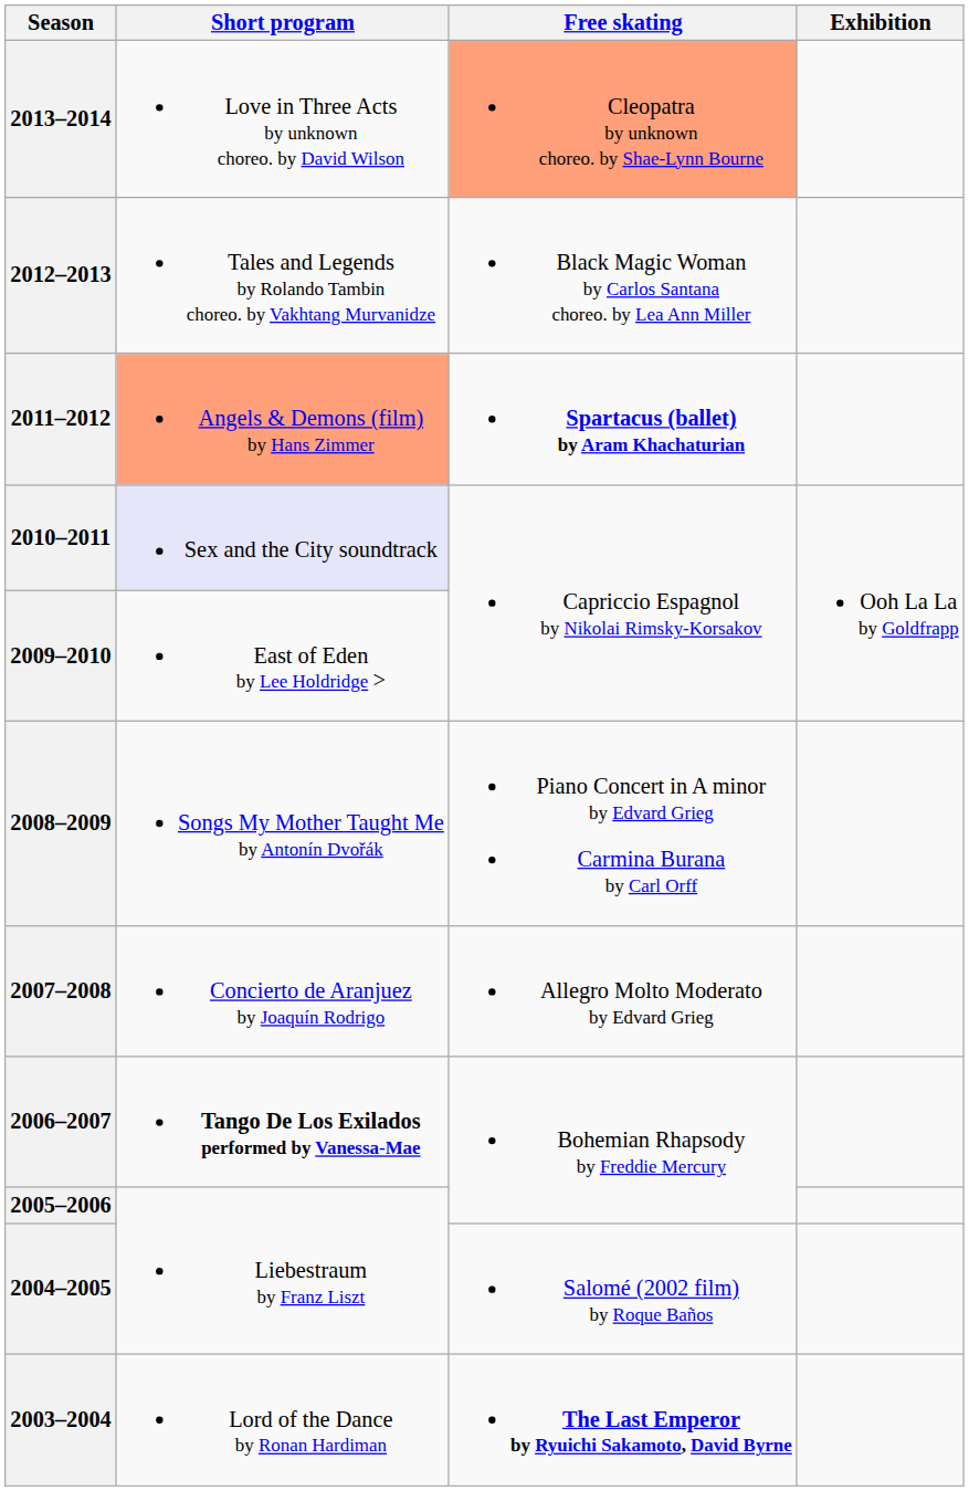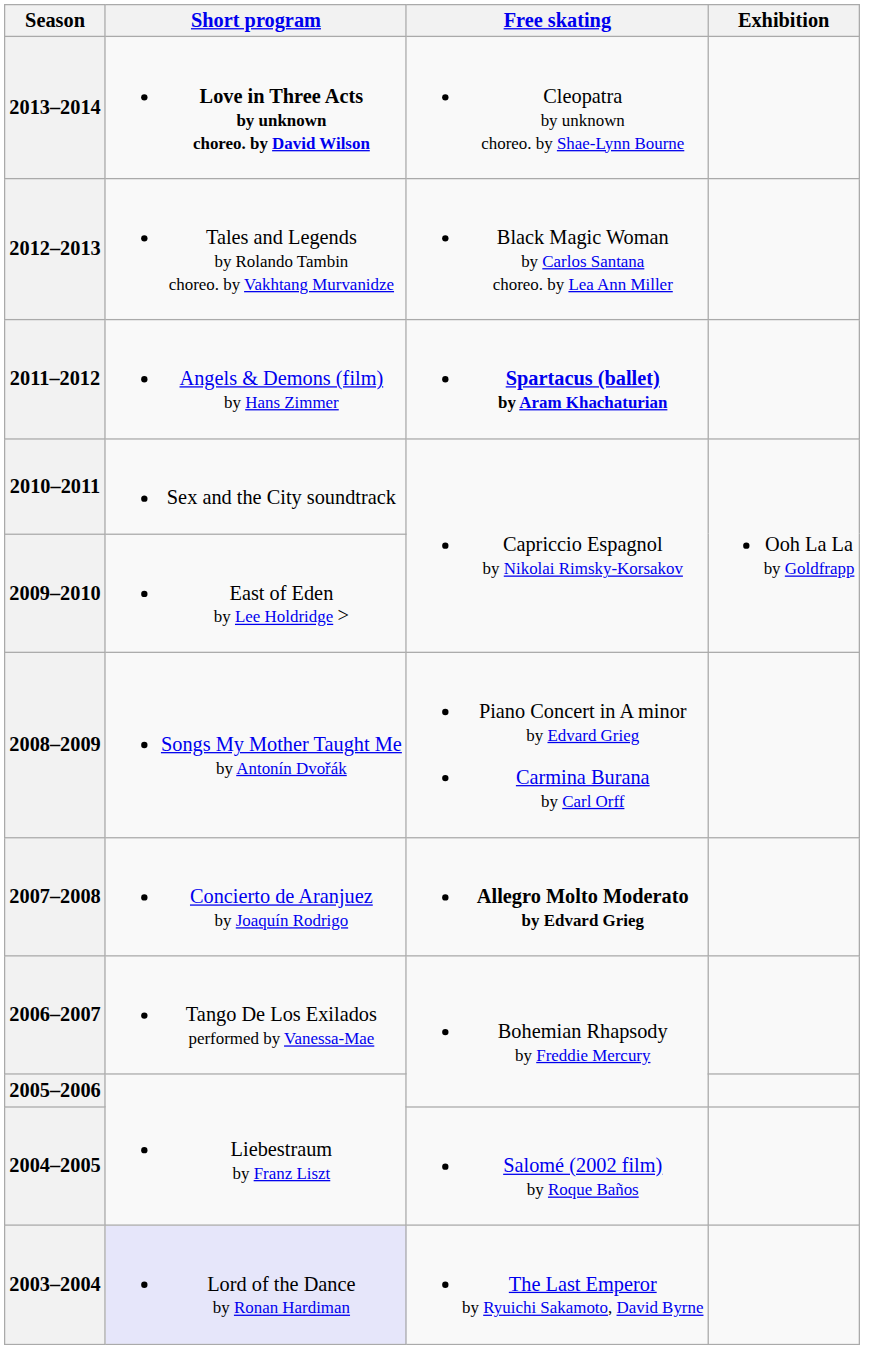2013–2014 | Short program: normal -> bold
2013–2014 | Free skating: lightsalmon background -> no background
2011–2012 | Short program: lightsalmon background -> no background
2010–2011 | Short program: lavender background -> no background
2007–2008 | Free skating: normal -> bold
2006–2007 | Short program: bold -> normal
2003–2004 | Short program: no background -> lavender background
2003–2004 | Free skating: bold -> normal
